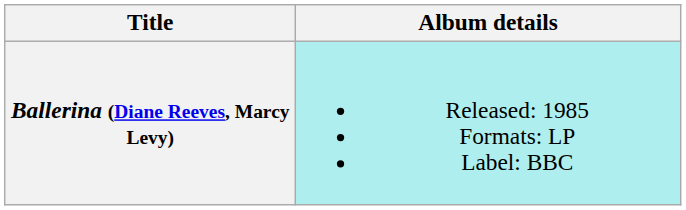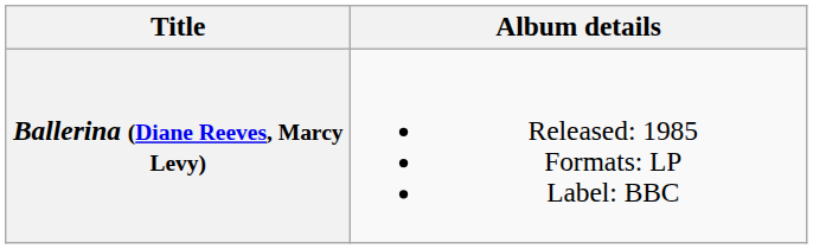Ballerina (Diane Reeves, Marcy Levy) | Album details: paleturquoise background -> no background
